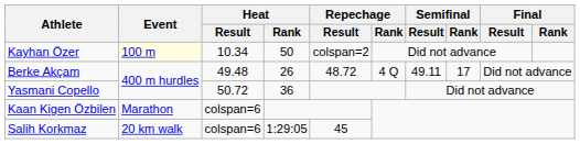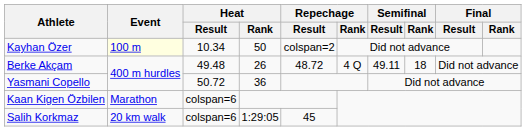Berke Akçam | Semifinal / Rank: 17 -> 18
